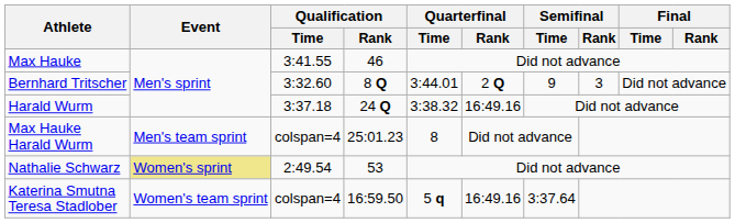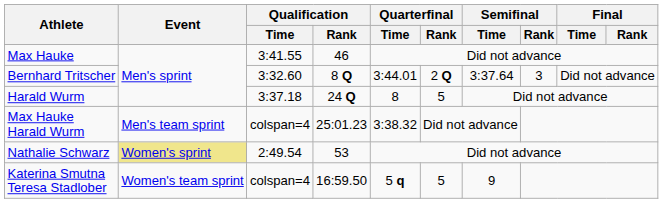Bernhard Tritscher | Semifinal / Time: 9 -> 3:37.64
Harald Wurm | Quarterfinal / Time: 3:38.32 -> 8
Harald Wurm | Quarterfinal / Rank: 16:49.16 -> 5
Max Hauke Harald Wurm | Quarterfinal / Time: 8 -> 3:38.32
Katerina Smutna Teresa Stadlober | Quarterfinal / Rank: 16:49.16 -> 5
Katerina Smutna Teresa Stadlober | Semifinal / Time: 3:37.64 -> 9
